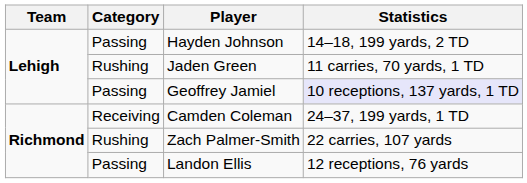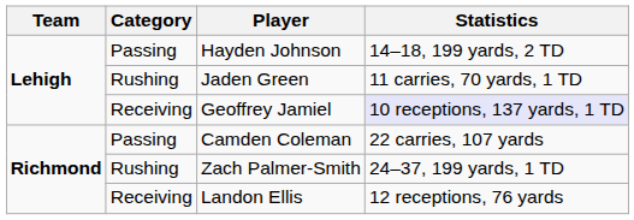Geoffrey Jamiel | Category: Passing -> Receiving
Camden Coleman | Category: Receiving -> Passing
Camden Coleman | Statistics: 24–37, 199 yards, 1 TD -> 22 carries, 107 yards
Zach Palmer-Smith | Statistics: 22 carries, 107 yards -> 24–37, 199 yards, 1 TD
Landon Ellis | Category: Passing -> Receiving
